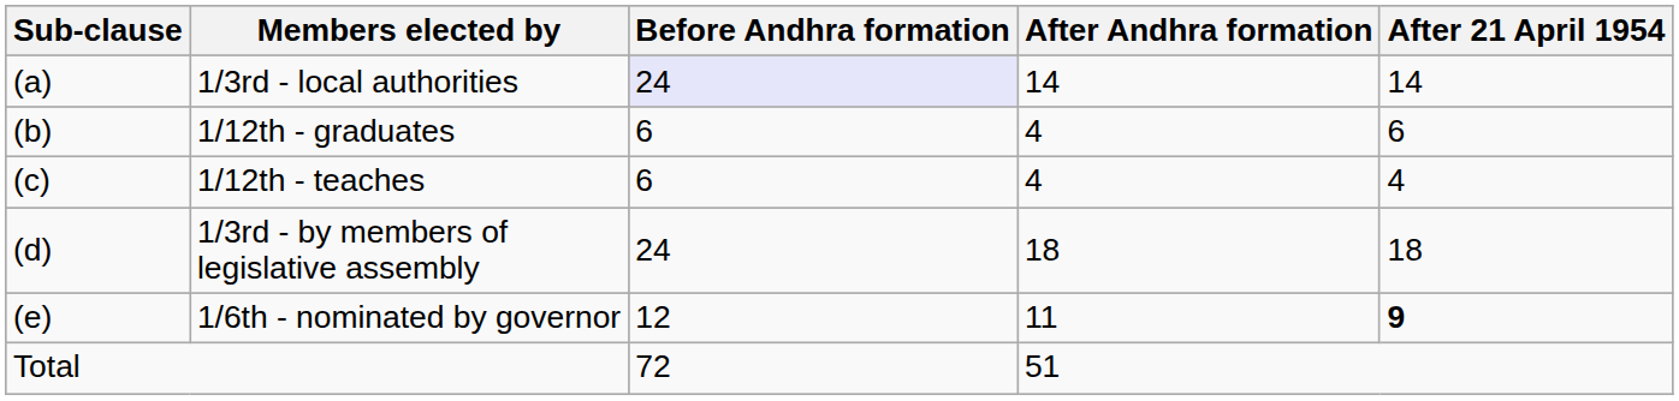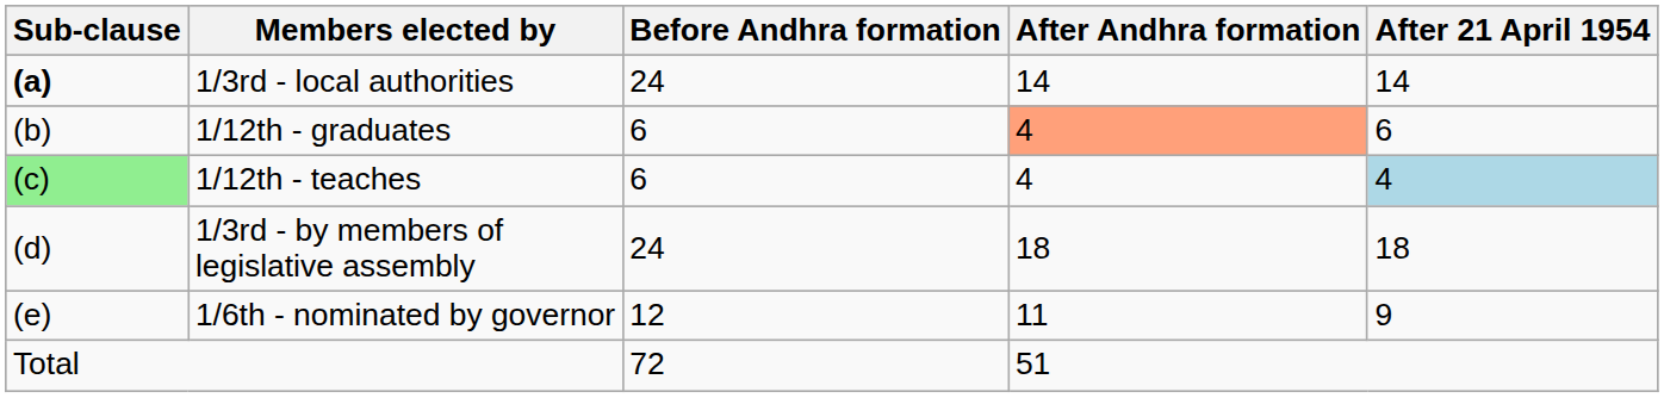1/3rd - local authorities | Sub-clause: normal -> bold
1/3rd - local authorities | Before Andhra formation: lavender background -> no background
1/12th - graduates | After Andhra formation: no background -> lightsalmon background
1/12th - teaches | Sub-clause: no background -> lightgreen background
1/12th - teaches | After 21 April 1954: no background -> lightblue background
1/6th - nominated by governor | After 21 April 1954: bold -> normal
